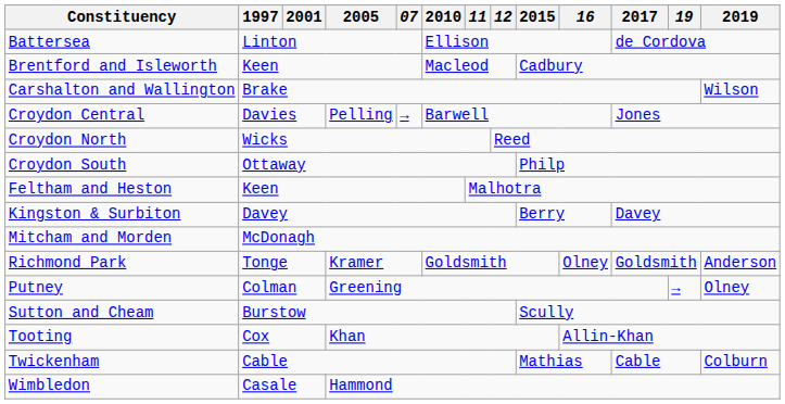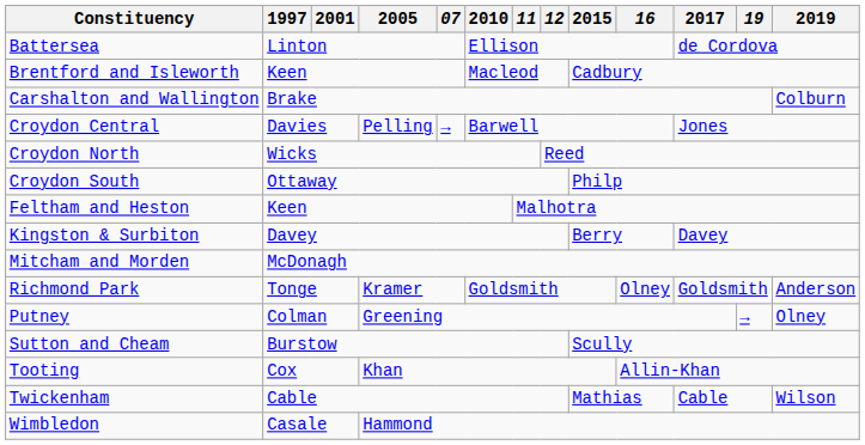Carshalton and Wallington | 2019: Wilson -> Colburn
Twickenham | 2019: Colburn -> Wilson
